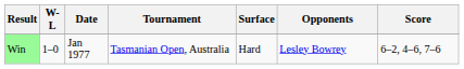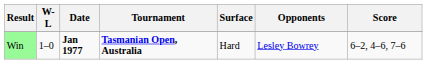Win | Date: normal -> bold
Win | Tournament: normal -> bold
